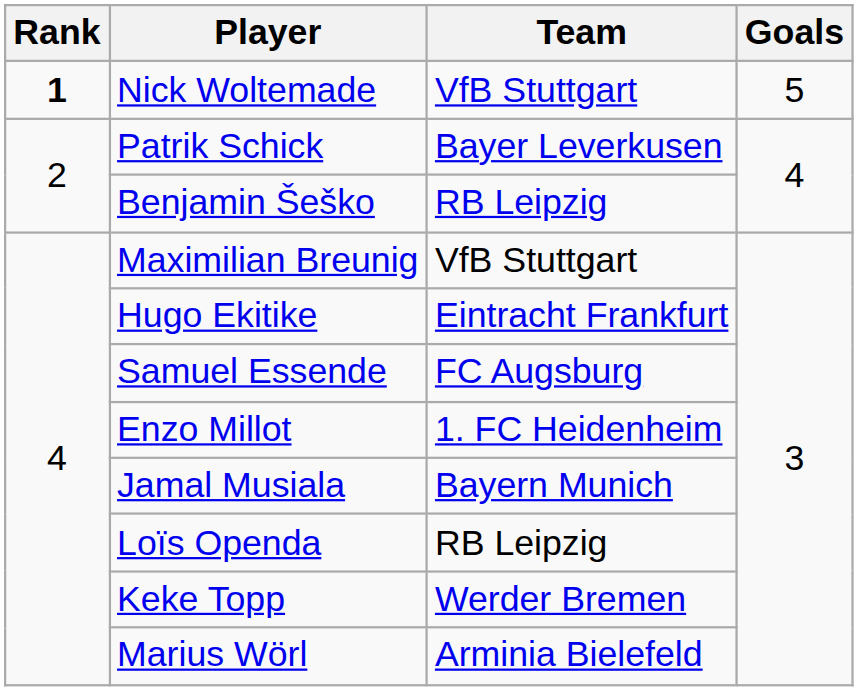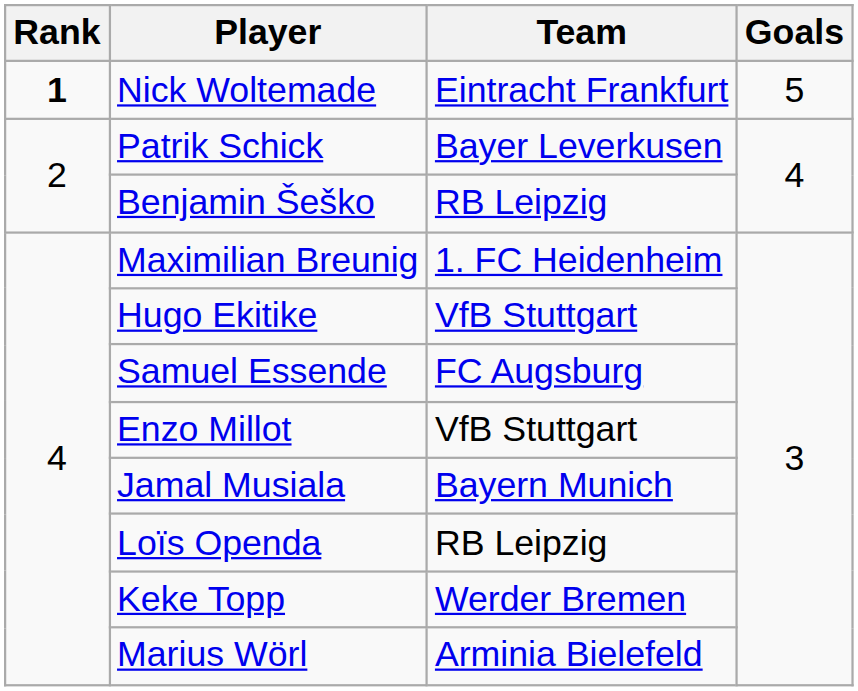Nick Woltemade | Team: VfB Stuttgart -> Eintracht Frankfurt
Maximilian Breunig | Team: VfB Stuttgart -> 1. FC Heidenheim
Hugo Ekitike | Team: Eintracht Frankfurt -> VfB Stuttgart
Enzo Millot | Team: 1. FC Heidenheim -> VfB Stuttgart
